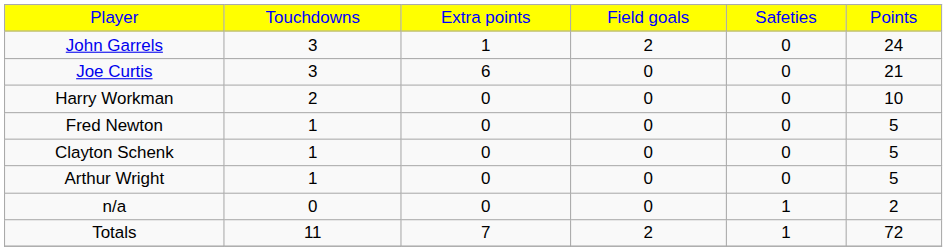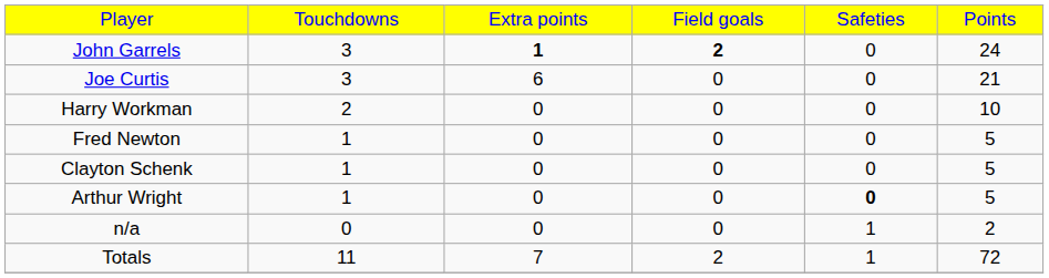John Garrels | column 3: normal -> bold
John Garrels | column 4: normal -> bold
Arthur Wright | column 5: normal -> bold
